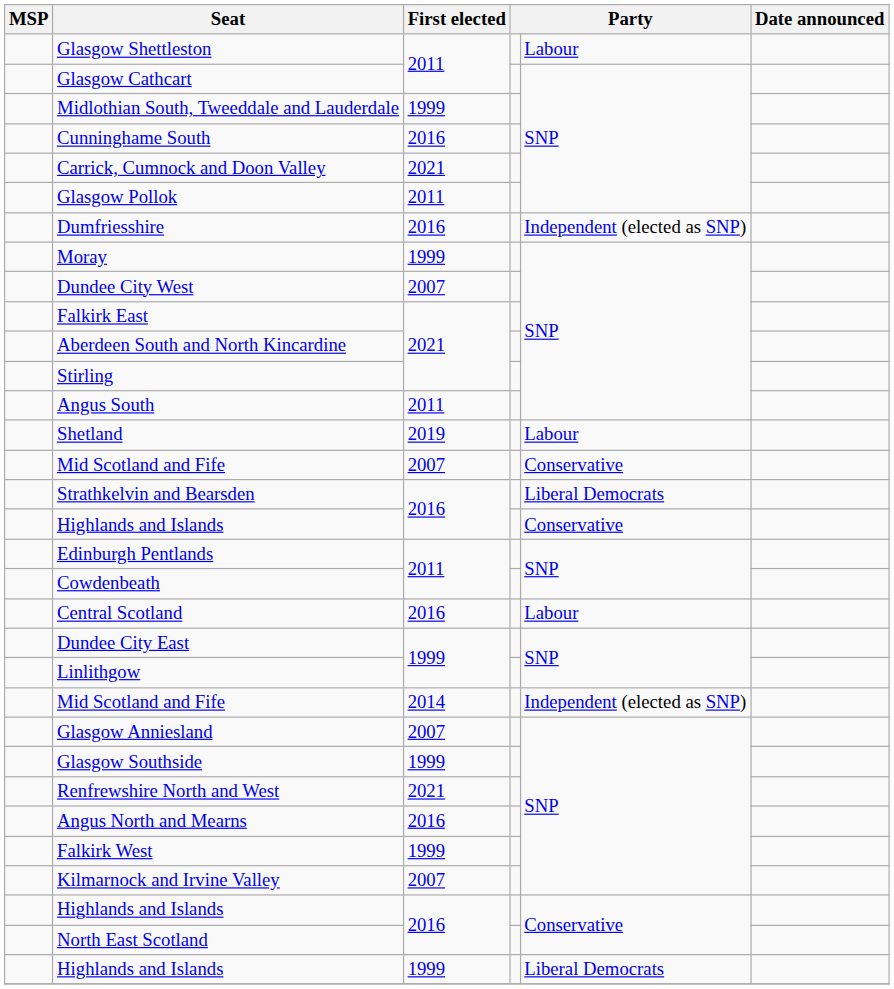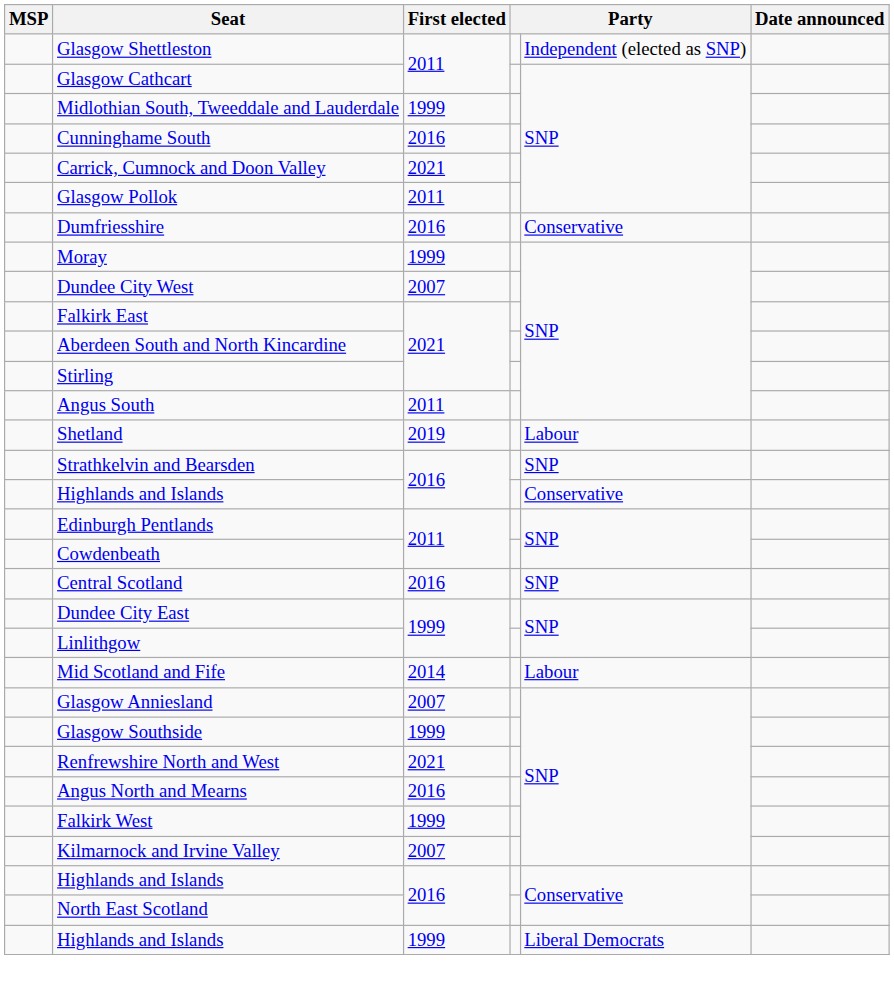Glasgow Shettleston | column 5: Labour -> Independent (elected as SNP)
Dumfriesshire | column 5: Independent (elected as SNP) -> Conservative
- row: Mid Scotland and Fife | 2007 | Conservative
Strathkelvin and Bearsden | column 5: Liberal Democrats -> SNP
Central Scotland | column 5: Labour -> SNP
Mid Scotland and Fife / 2014 | column 5: Independent (elected as SNP) -> Labour
